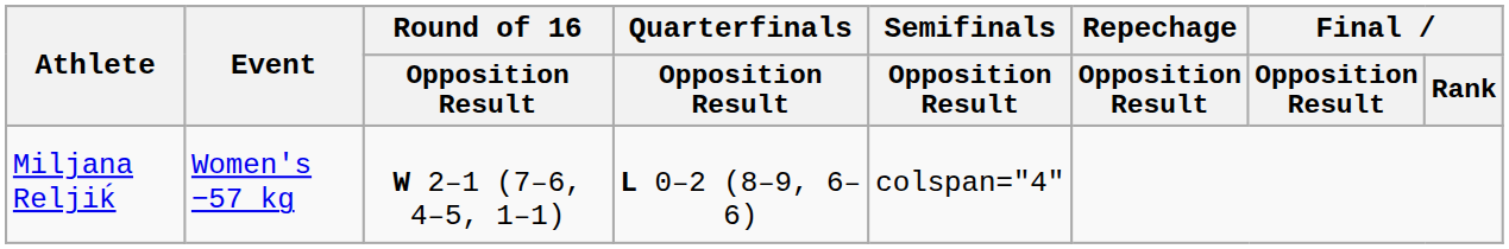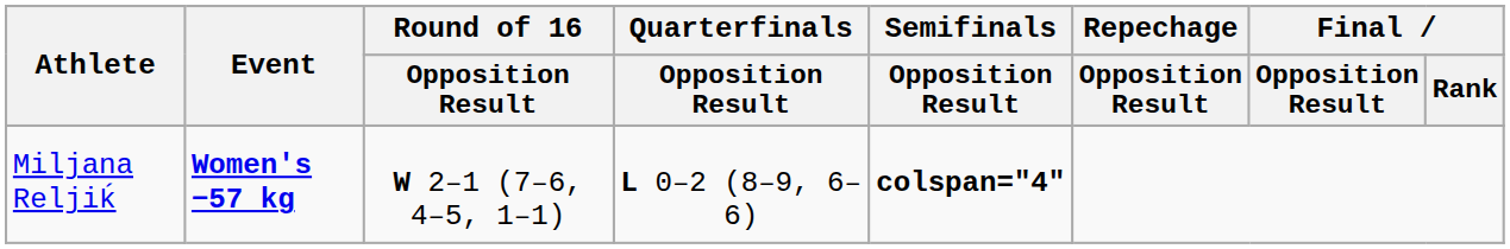Miljana Reljiḱ | Event: normal -> bold
Miljana Reljiḱ | Semifinals / Opposition Result: normal -> bold
